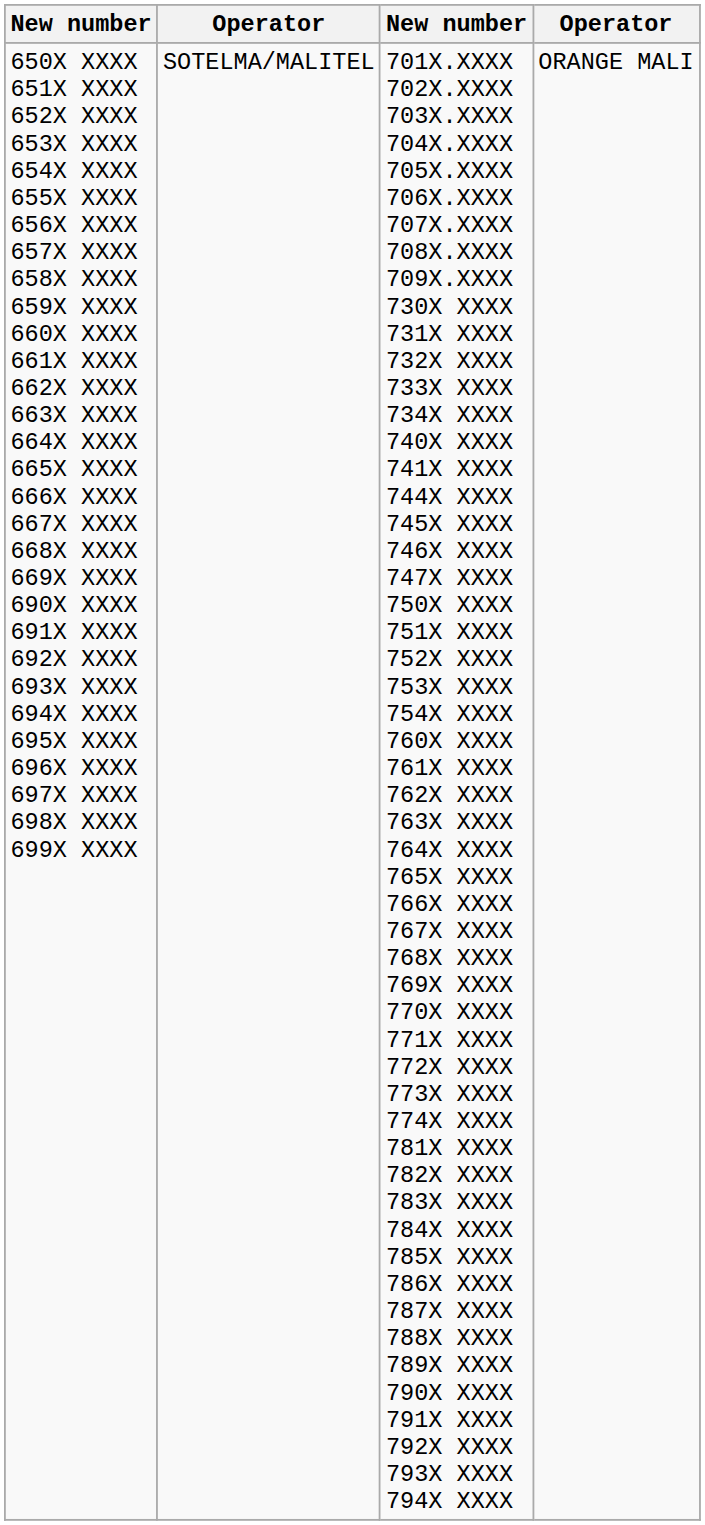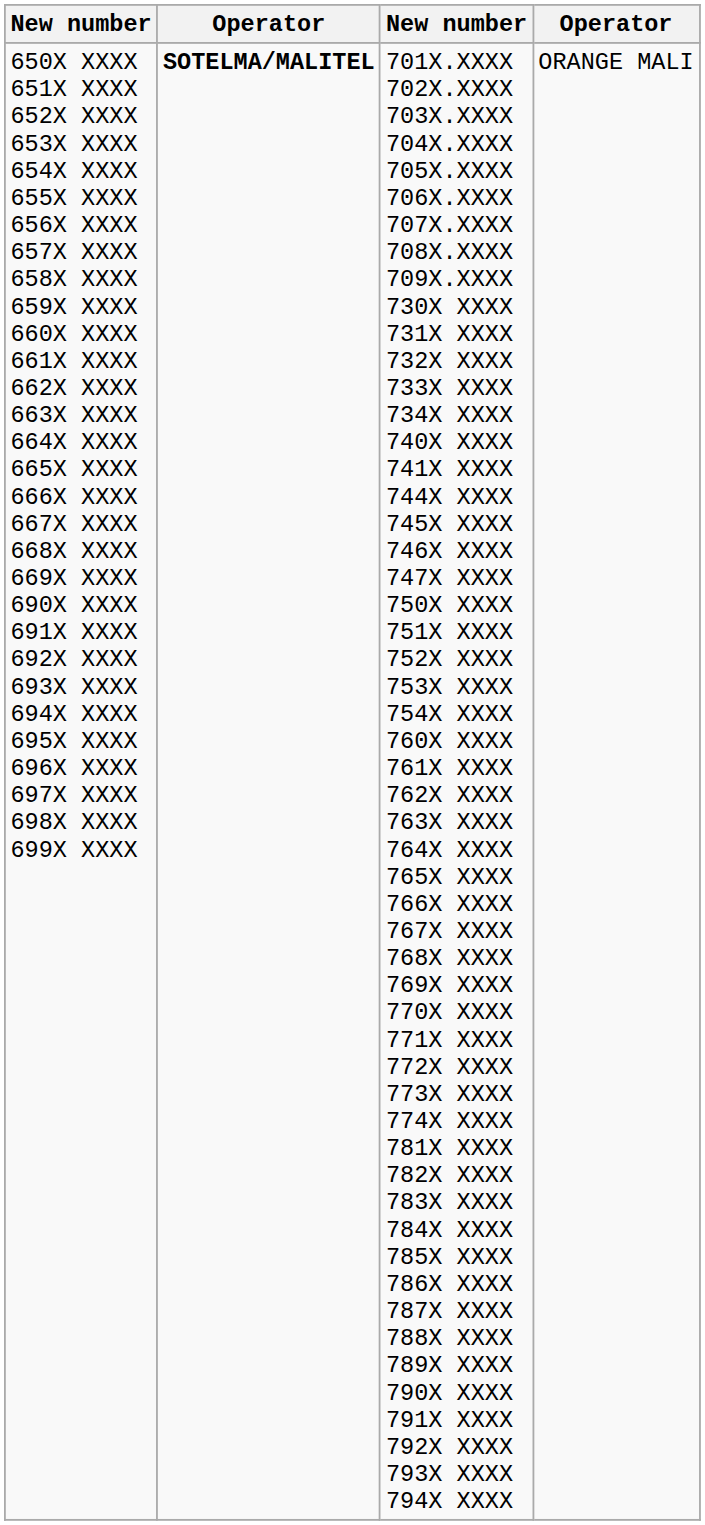row 2 | column 2: normal -> bold
